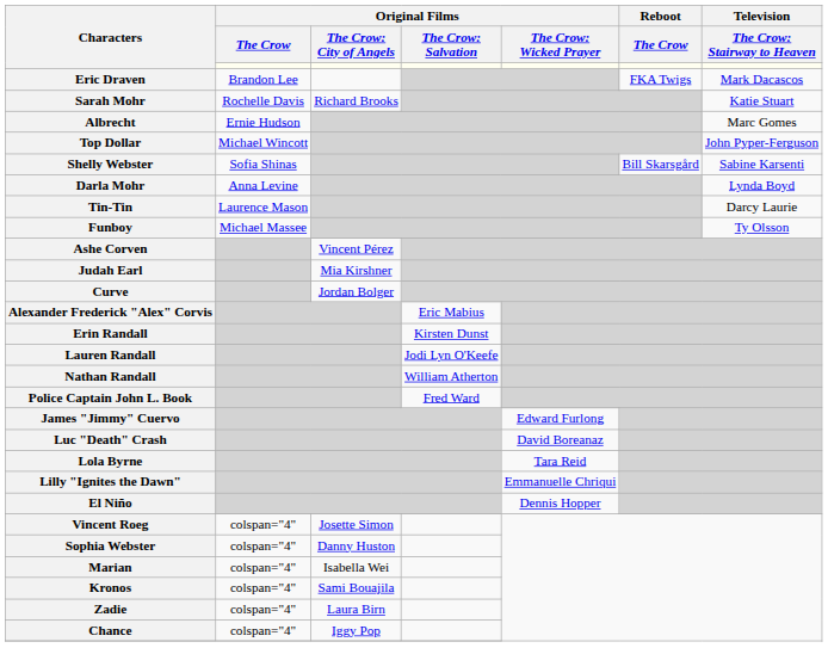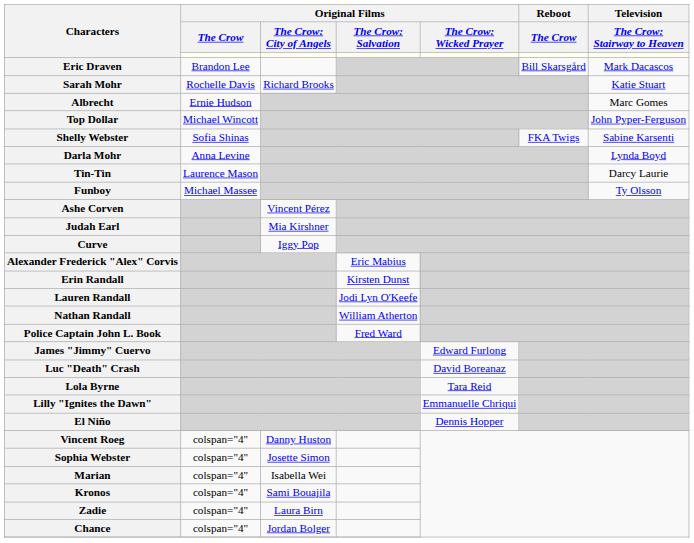Eric Draven | Reboot / The Crow: FKA Twigs -> Bill Skarsgård
Shelly Webster | Reboot / The Crow: Bill Skarsgård -> FKA Twigs
Curve | column 3: Jordan Bolger -> Iggy Pop
Vincent Roeg | column 3: Josette Simon -> Danny Huston
Sophia Webster | column 3: Danny Huston -> Josette Simon
Chance | column 3: Iggy Pop -> Jordan Bolger
